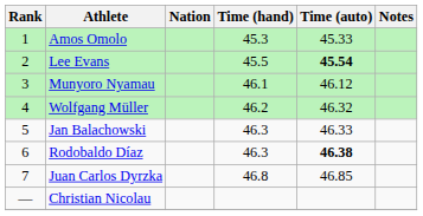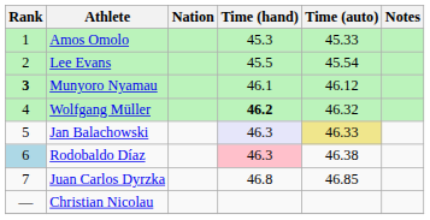Lee Evans | Time (auto): bold -> normal
Munyoro Nyamau | Rank: normal -> bold
Wolfgang Müller | Time (hand): normal -> bold
Jan Balachowski | Time (hand): no background -> lavender background
Jan Balachowski | Time (auto): no background -> khaki background
Rodobaldo Díaz | Rank: no background -> lightblue background
Rodobaldo Díaz | Time (hand): no background -> pink background
Rodobaldo Díaz | Time (auto): bold -> normal
